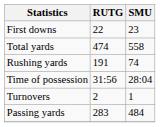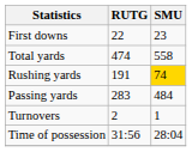Rushing yards | SMU: no background -> gold background
rows swapped: Passing yards <-> Time of possession
